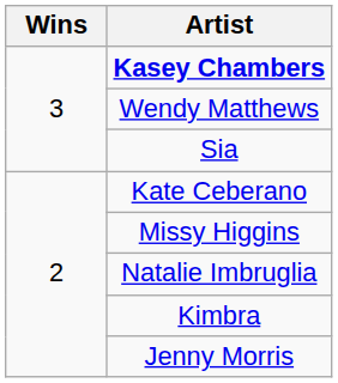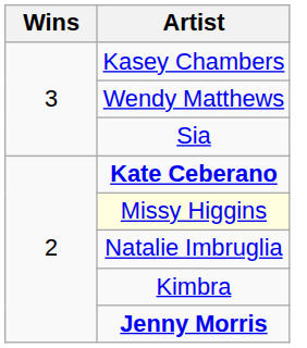Kasey Chambers | Artist: bold -> normal
Kate Ceberano | Artist: normal -> bold
Missy Higgins | Artist: no background -> lightyellow background
Jenny Morris | Artist: normal -> bold
